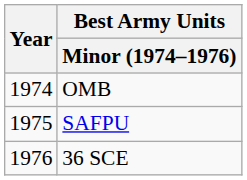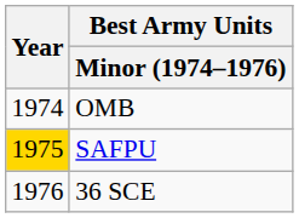SAFPU | Year: no background -> gold background
